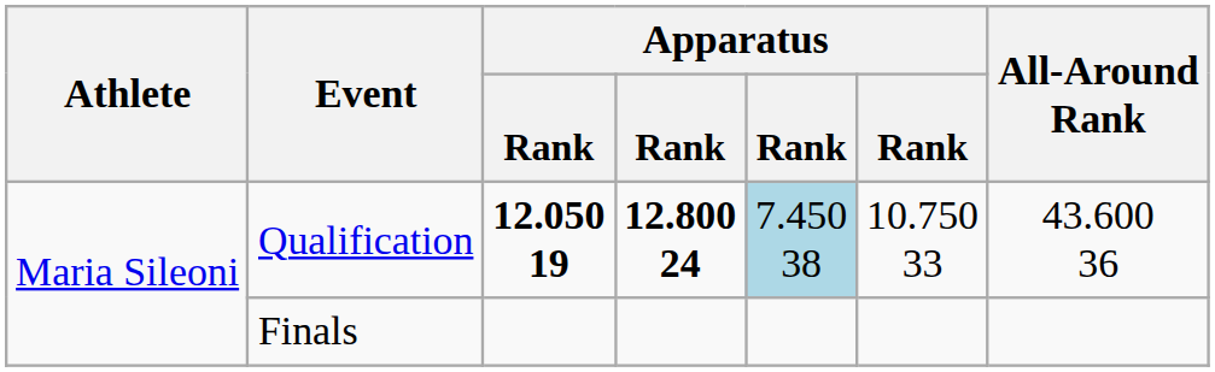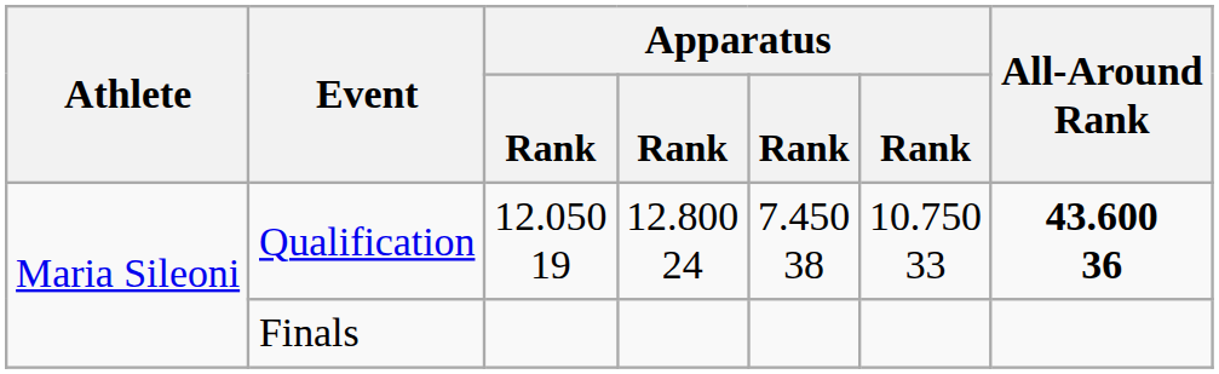Qualification | column 3: bold -> normal
Qualification | column 4: bold -> normal
Qualification | column 5: lightblue background -> no background
Qualification | All-Around Rank: normal -> bold
